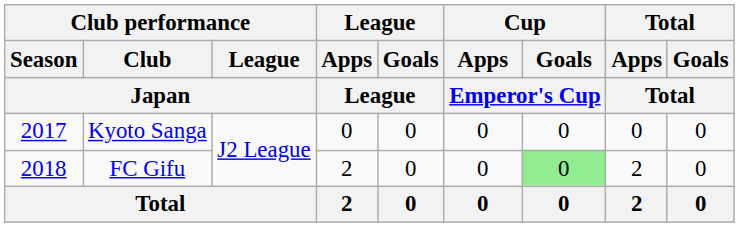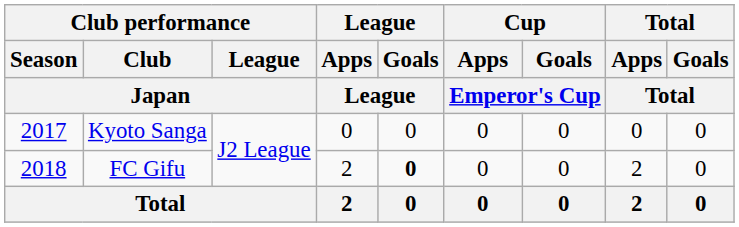FC Gifu | League / Goals / League: normal -> bold
FC Gifu | Cup / Goals / Emperor's Cup: lightgreen background -> no background
